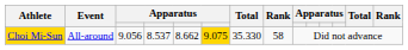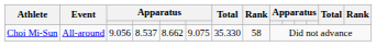row 3 | Athlete: gold background -> no background
row 3 | column 6: gold background -> no background
